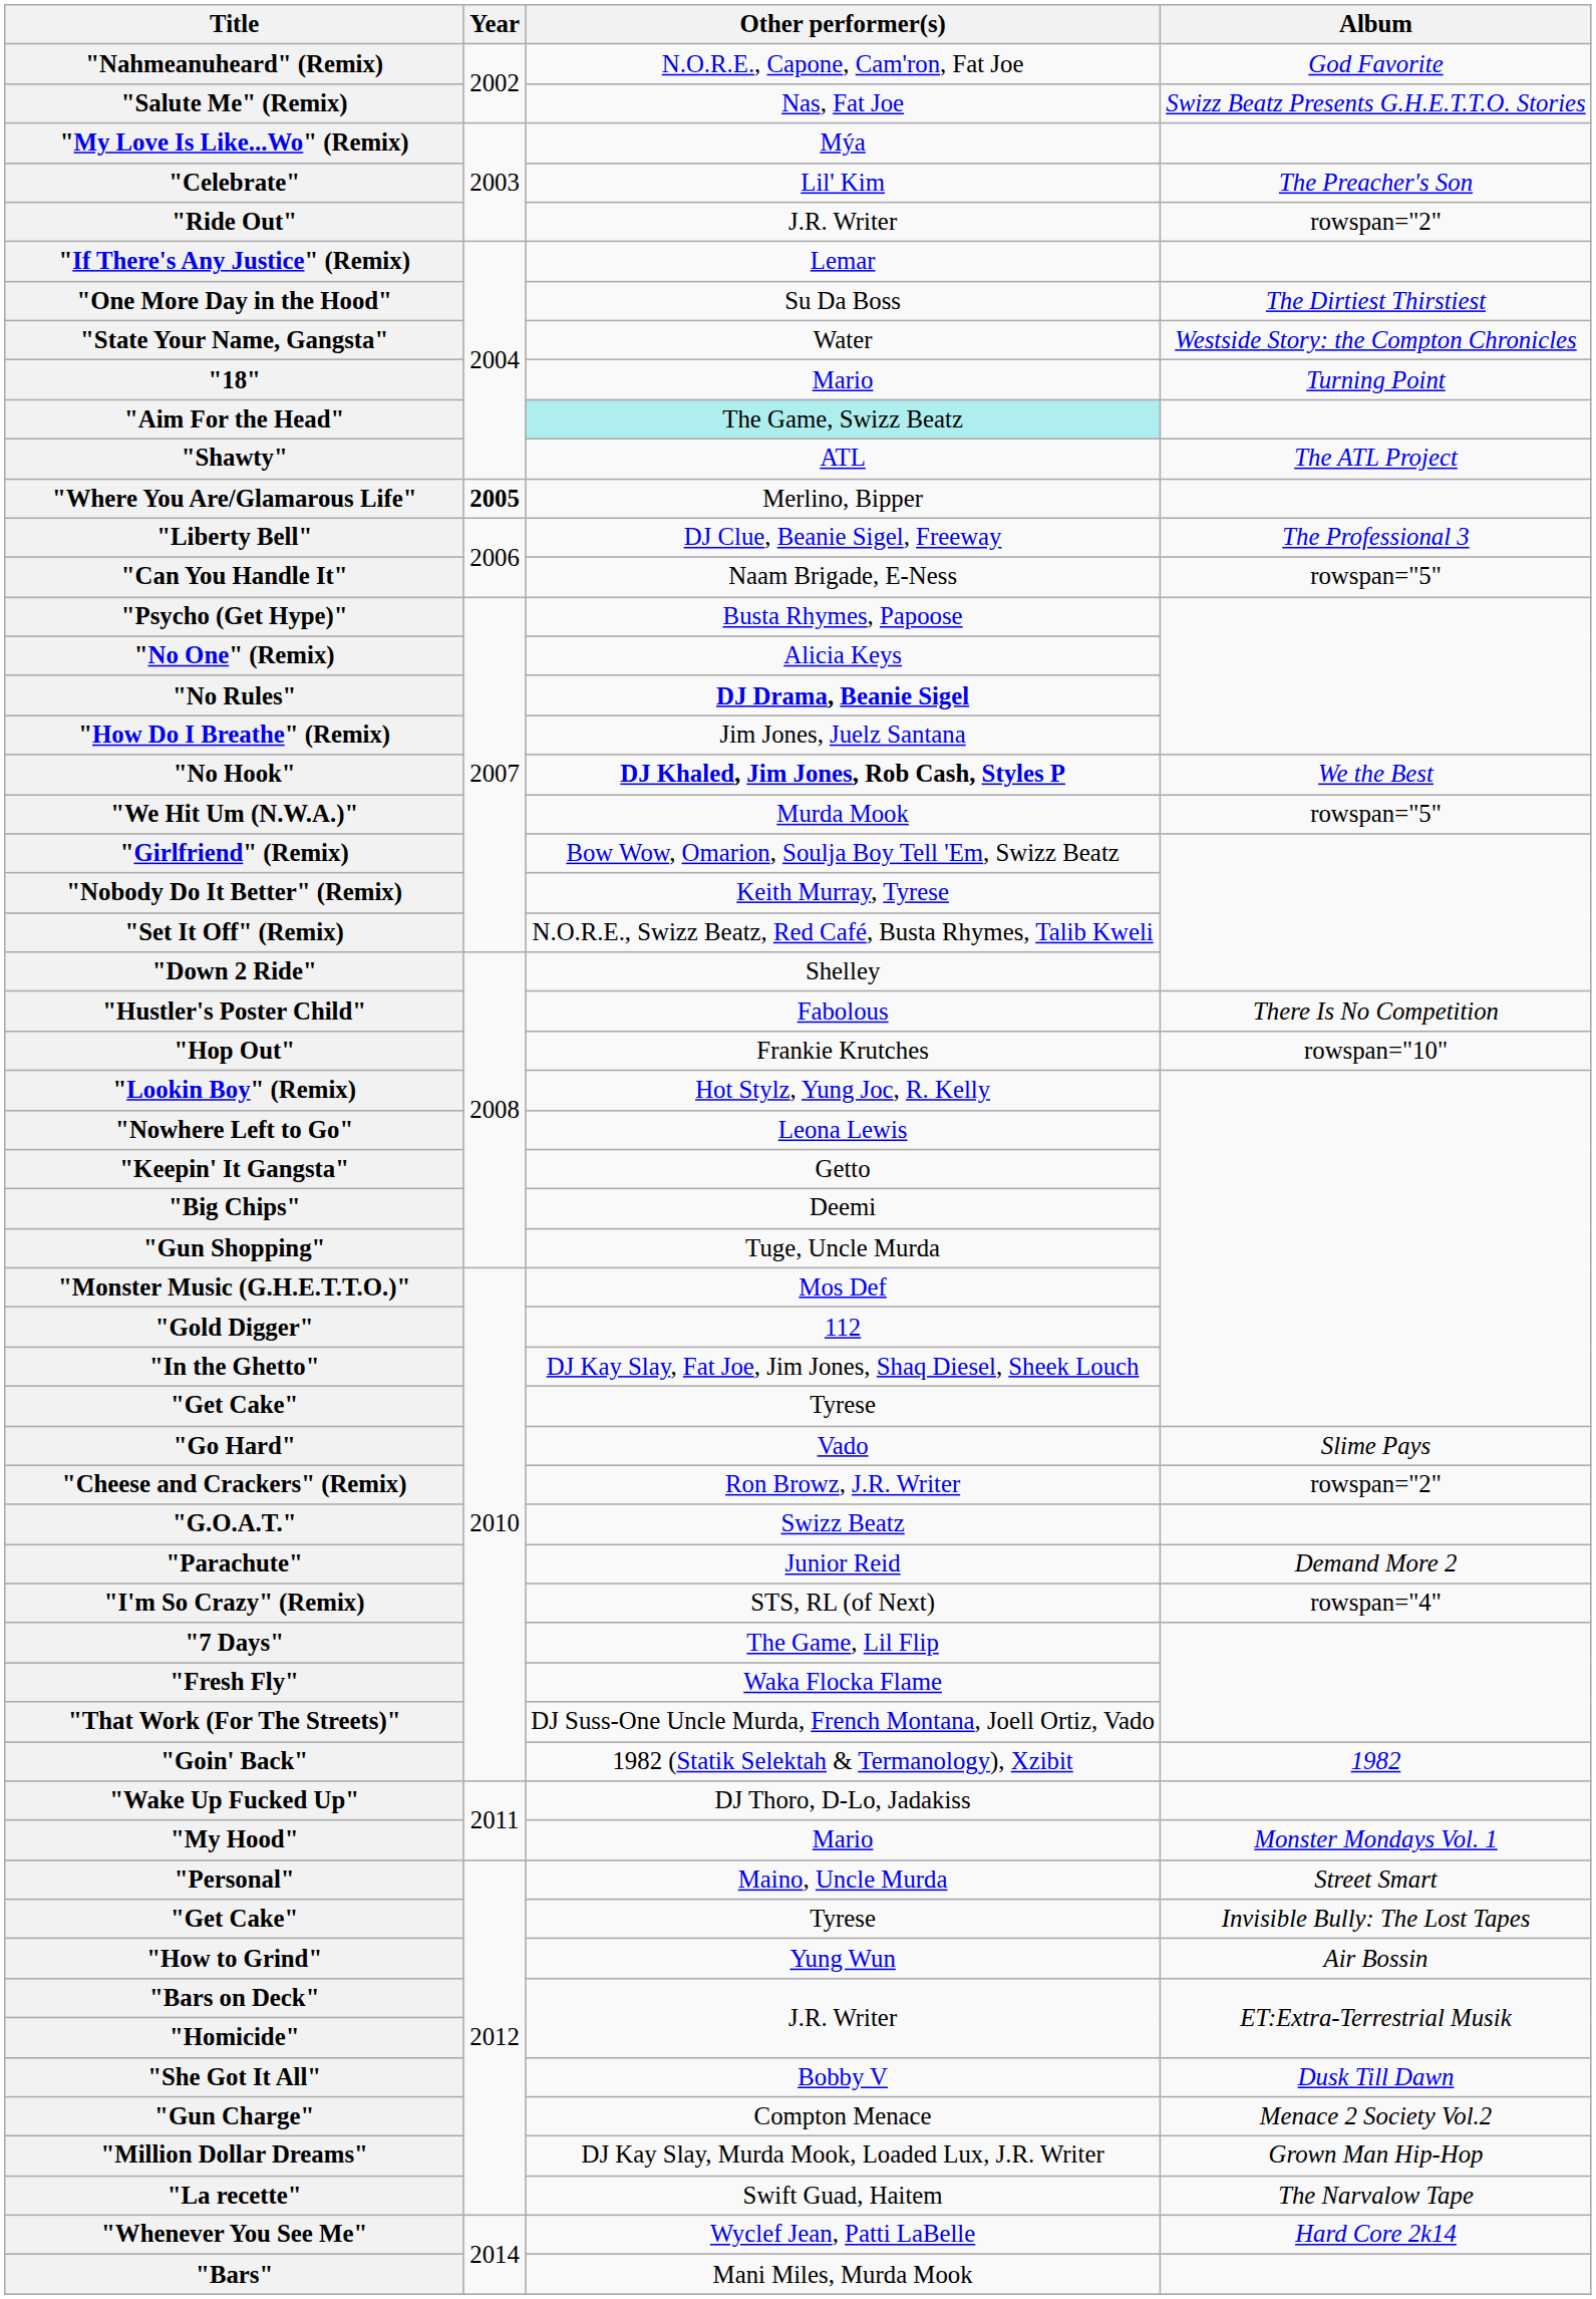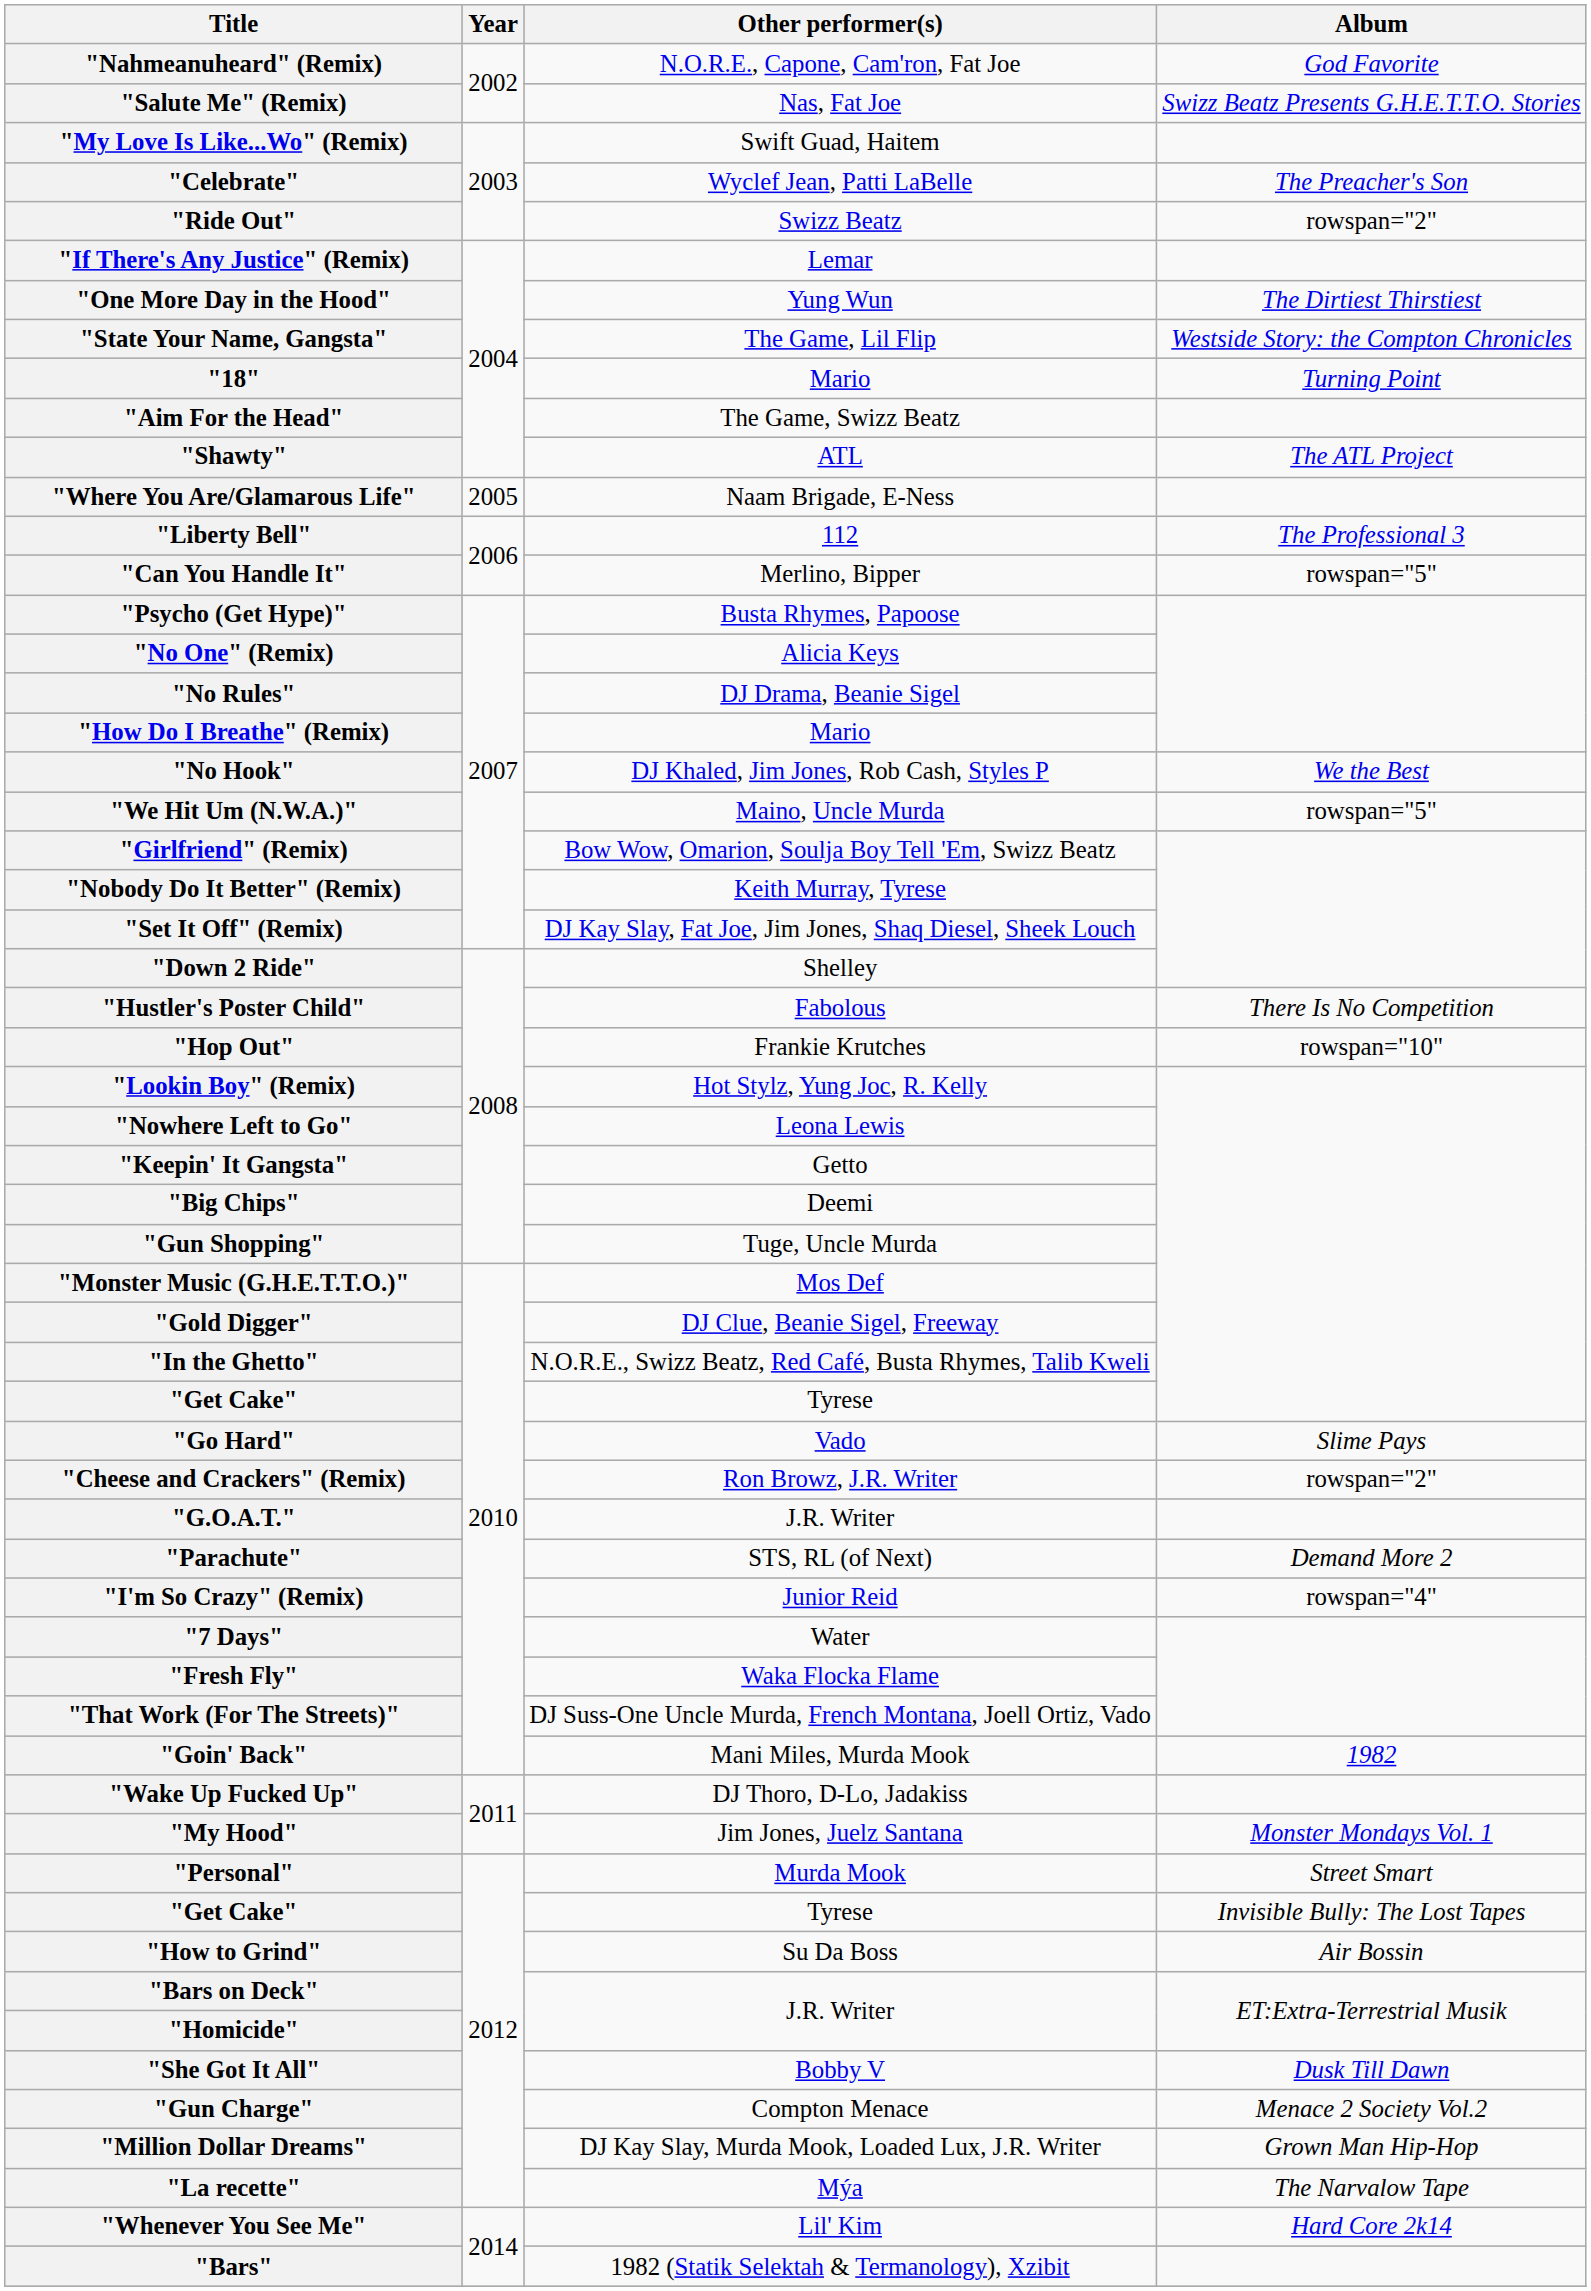"My Love Is Like...Wo" (Remix) | Other performer(s): Mýa -> Swift Guad, Haitem
"Celebrate" | Other performer(s): Lil' Kim -> Wyclef Jean, Patti LaBelle
"Ride Out" | Other performer(s): J.R. Writer -> Swizz Beatz
"One More Day in the Hood" | Other performer(s): Su Da Boss -> Yung Wun
"State Your Name, Gangsta" | Other performer(s): Water -> The Game, Lil Flip
"Aim For the Head" | Other performer(s): paleturquoise background -> no background
"Where You Are/Glamarous Life" | Year: bold -> normal
"Where You Are/Glamarous Life" | Other performer(s): Merlino, Bipper -> Naam Brigade, E-Ness
"Liberty Bell" | Other performer(s): DJ Clue, Beanie Sigel, Freeway -> 112
"Can You Handle It" | Other performer(s): Naam Brigade, E-Ness -> Merlino, Bipper
"No Rules" | Other performer(s): bold -> normal
"How Do I Breathe" (Remix) | Other performer(s): Jim Jones, Juelz Santana -> Mario
"No Hook" | Other performer(s): bold -> normal
"We Hit Um (N.W.A.)" | Other performer(s): Murda Mook -> Maino, Uncle Murda
"Set It Off" (Remix) | Other performer(s): N.O.R.E., Swizz Beatz, Red Café, Busta Rhymes, Talib Kweli -> DJ Kay Slay, Fat Joe, Jim Jones, Shaq Diesel, Sheek Louch
"Gold Digger" | Other performer(s): 112 -> DJ Clue, Beanie Sigel, Freeway
"In the Ghetto" | Other performer(s): DJ Kay Slay, Fat Joe, Jim Jones, Shaq Diesel, Sheek Louch -> N.O.R.E., Swizz Beatz, Red Café, Busta Rhymes, Talib Kweli
"G.O.A.T." | Other performer(s): Swizz Beatz -> J.R. Writer
"Parachute" | Other performer(s): Junior Reid -> STS, RL (of Next)
"I'm So Crazy" (Remix) | Other performer(s): STS, RL (of Next) -> Junior Reid
"7 Days" | Other performer(s): The Game, Lil Flip -> Water
"Goin' Back" | Other performer(s): 1982 (Statik Selektah & Termanology), Xzibit -> Mani Miles, Murda Mook
"My Hood" | Other performer(s): Mario -> Jim Jones, Juelz Santana
"Personal" | Other performer(s): Maino, Uncle Murda -> Murda Mook
"How to Grind" | Other performer(s): Yung Wun -> Su Da Boss
"La recette" | Other performer(s): Swift Guad, Haitem -> Mýa
"Whenever You See Me" | Other performer(s): Wyclef Jean, Patti LaBelle -> Lil' Kim
"Bars" | Other performer(s): Mani Miles, Murda Mook -> 1982 (Statik Selektah & Termanology), Xzibit
